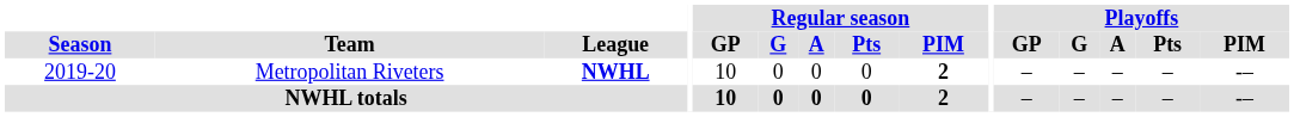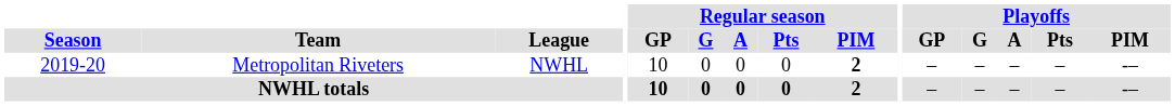2019-20 | League: bold -> normal
